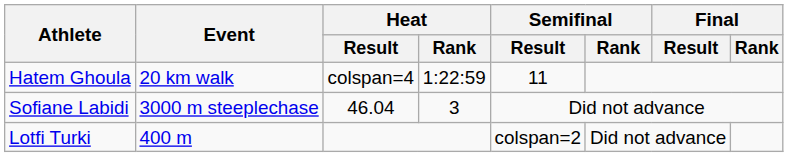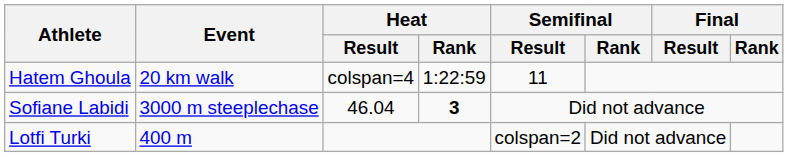Sofiane Labidi | Heat / Rank: normal -> bold
